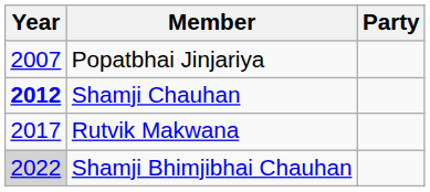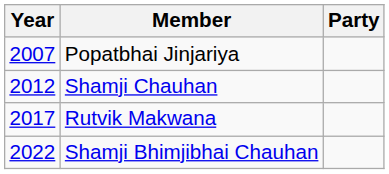Shamji Chauhan | Year: bold -> normal
Shamji Bhimjibhai Chauhan | Year: lightgrey background -> no background
